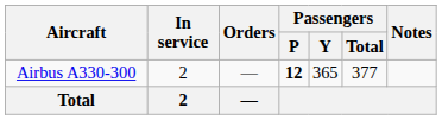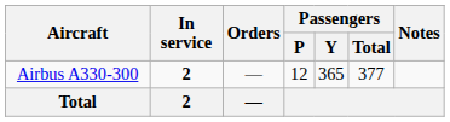Airbus A330-300 | In service: normal -> bold
Airbus A330-300 | Passengers / P: bold -> normal
